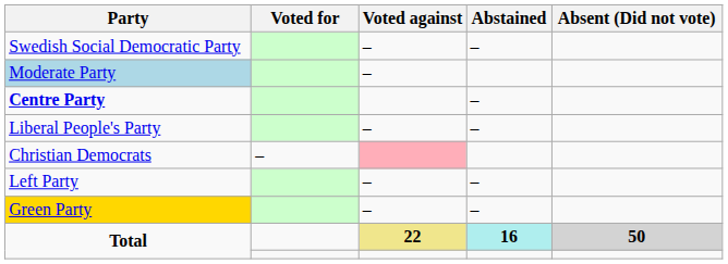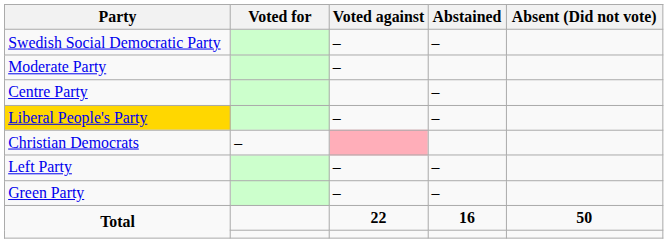Moderate Party | Party: lightblue background -> no background
Centre Party | Party: bold -> normal
Liberal People's Party | Party: no background -> gold background
Green Party | Party: gold background -> no background
Total / 22 | Voted against: khaki background -> no background
Total / 22 | Abstained: paleturquoise background -> no background
Total / 22 | Absent (Did not vote): lightgrey background -> no background
